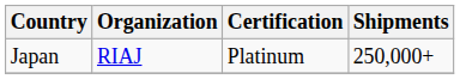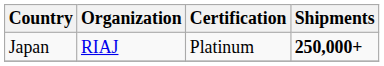Japan | Shipments: normal -> bold
